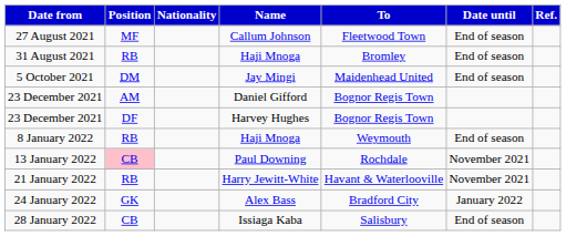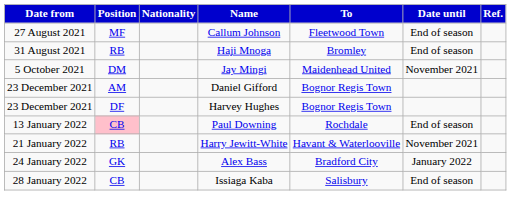5 October 2021 | Date until: End of season -> November 2021
- row: 8 January 2022 | RB | Haji Mnoga | Weymouth | End of season
13 January 2022 | Date until: November 2021 -> End of season
